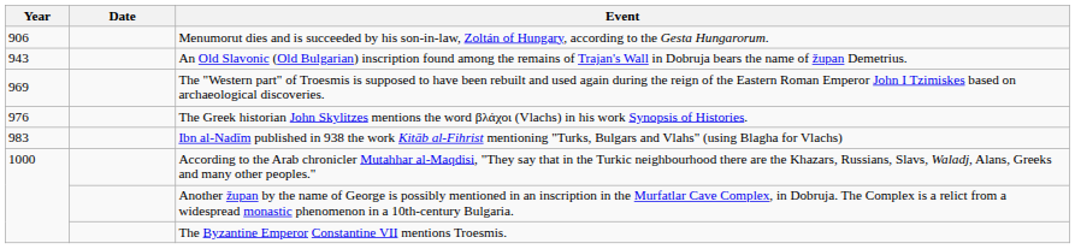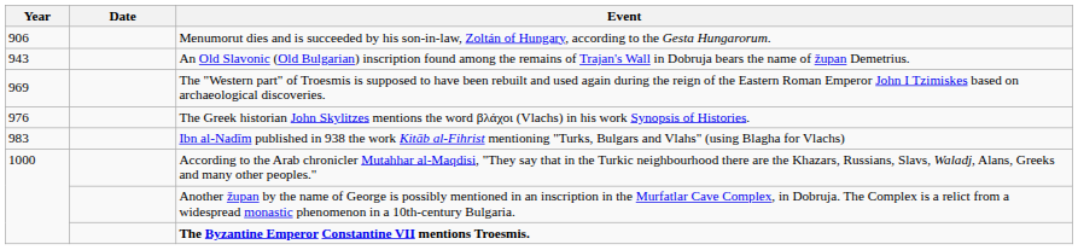The Byzantine Emperor Constantine VII mentions Troesmis. | Event: normal -> bold
